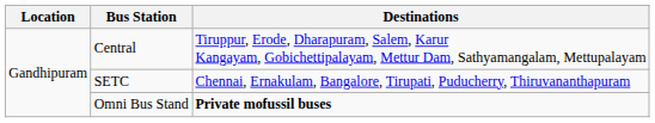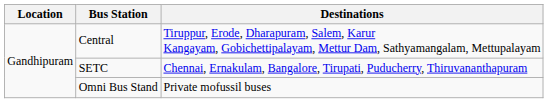Omni Bus Stand | Destinations: bold -> normal
